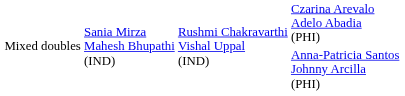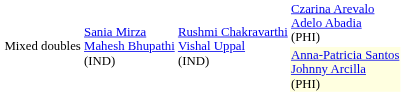row 2 | column 4: no background -> lightyellow background
